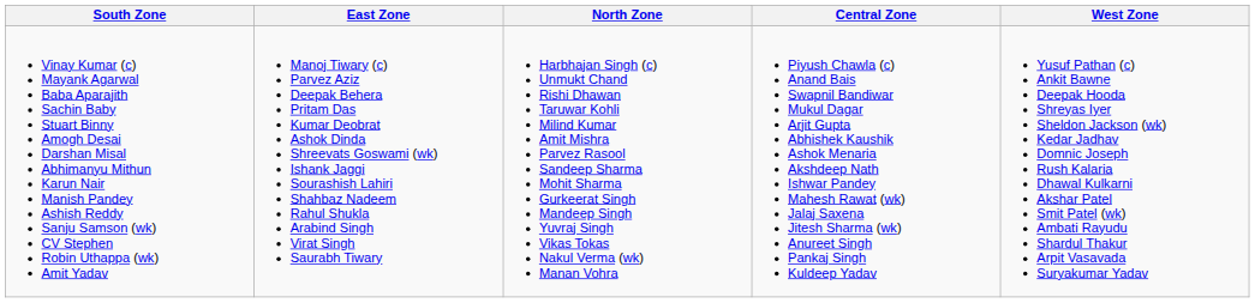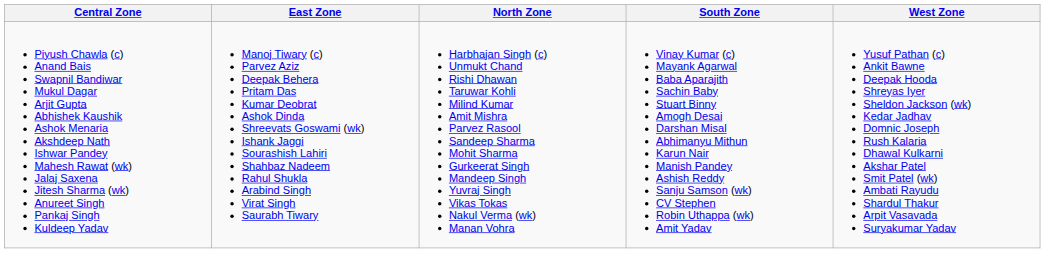columns swapped: Central Zone <-> South Zone
